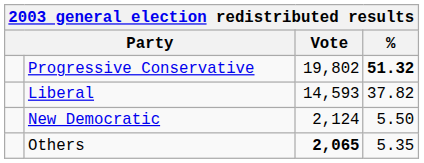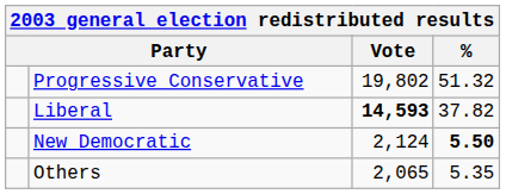Progressive Conservative | %: bold -> normal
Liberal | Vote: normal -> bold
New Democratic | %: normal -> bold
Others | Vote: bold -> normal
